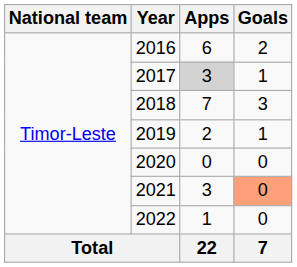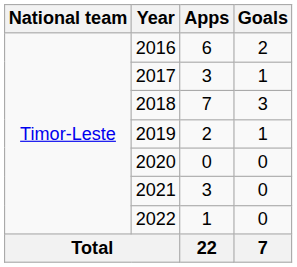2017 | Apps: lightgrey background -> no background
2021 | Goals: lightsalmon background -> no background
